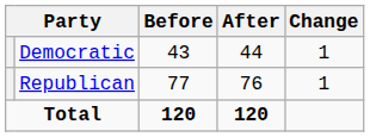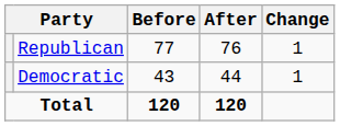rows swapped: Republican <-> Democratic
